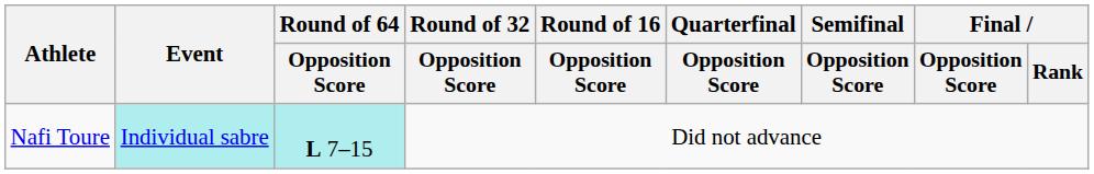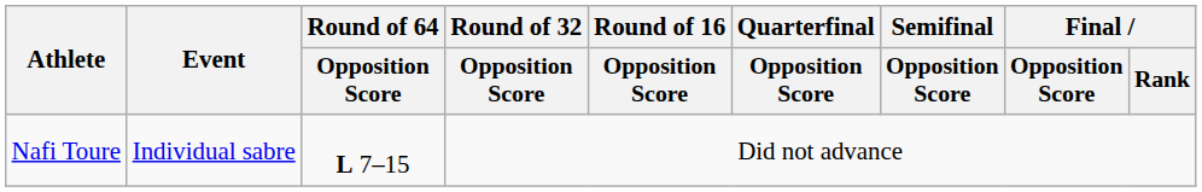Nafi Toure | Event: paleturquoise background -> no background
Nafi Toure | Round of 64 / Opposition Score: paleturquoise background -> no background
